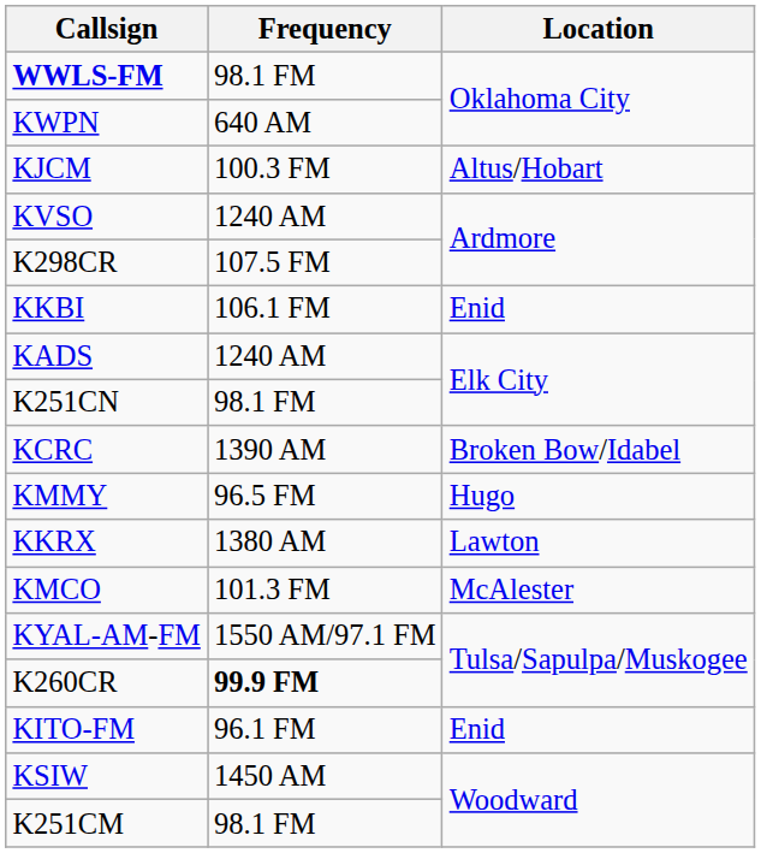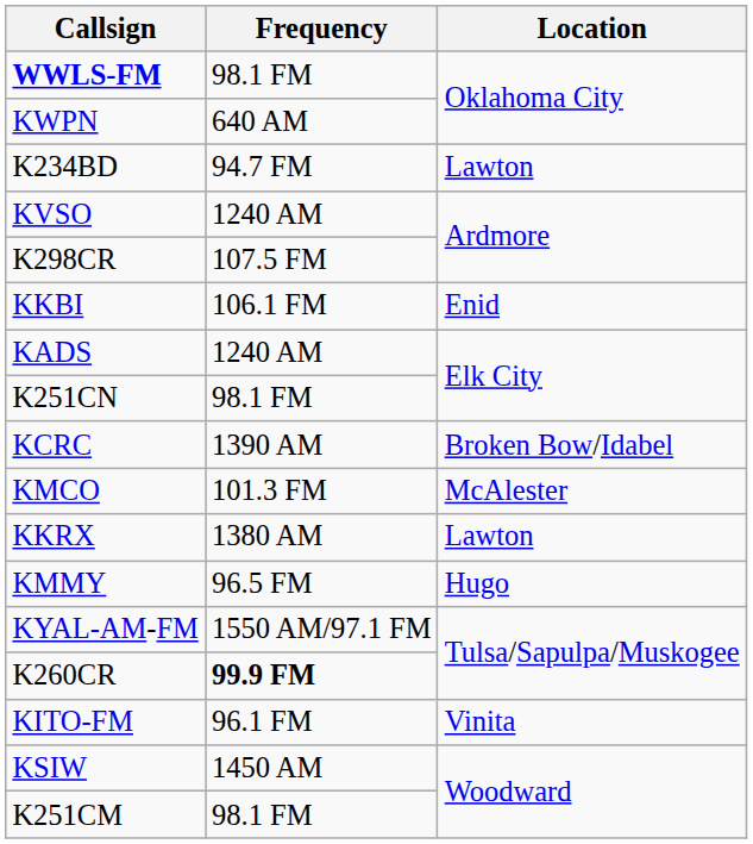- row: KJCM | 100.3 FM | Altus/Hobart
+ row: K234BD | 94.7 FM | Lawton
rows swapped: KMMY <-> KMCO
KITO-FM | Location: Enid -> Vinita
